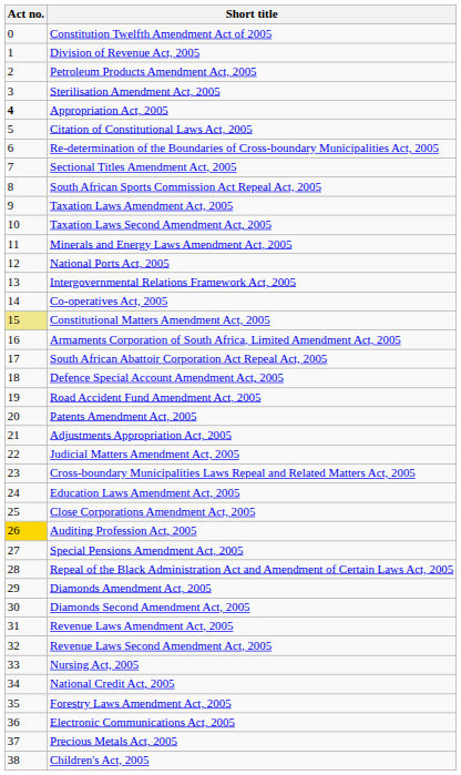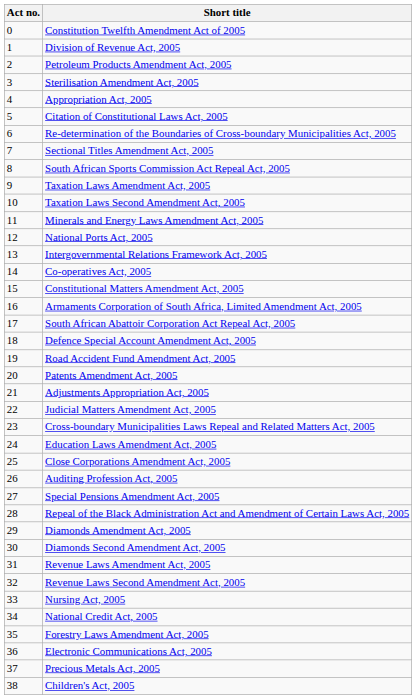Appropriation Act, 2005 | Act no.: bold -> normal
Constitutional Matters Amendment Act, 2005 | Act no.: khaki background -> no background
Auditing Profession Act, 2005 | Act no.: gold background -> no background
